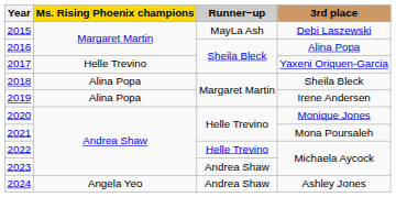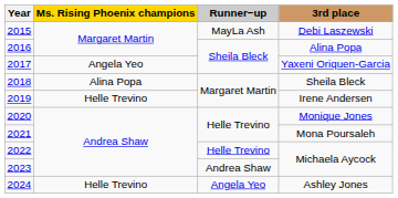Yaxeni Oriquen-Garcia | Ms. Rising Phoenix champions: Helle Trevino -> Angela Yeo
Irene Andersen | Ms. Rising Phoenix champions: Alina Popa -> Helle Trevino
Ashley Jones | Ms. Rising Phoenix champions: Angela Yeo -> Helle Trevino
Ashley Jones | Runner−up: Andrea Shaw -> Angela Yeo
